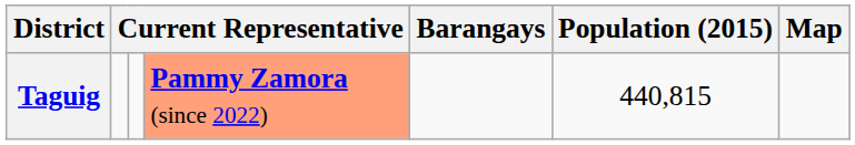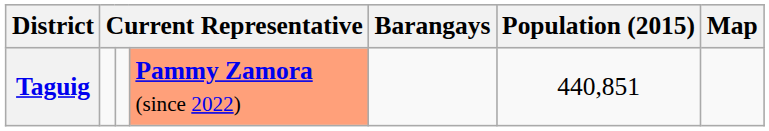Taguig | Population (2015): 440,815 -> 440,851
